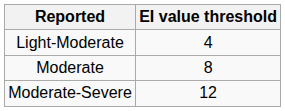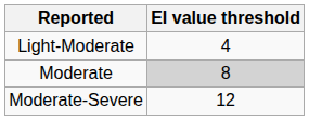Moderate | EI value threshold: no background -> lightgrey background
